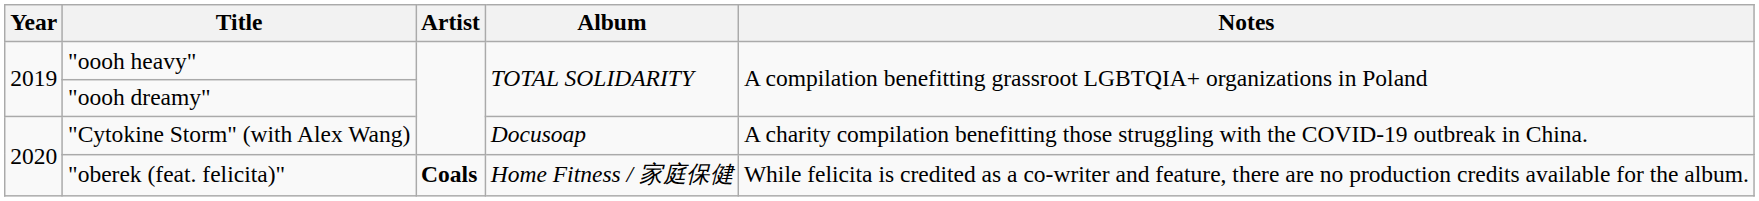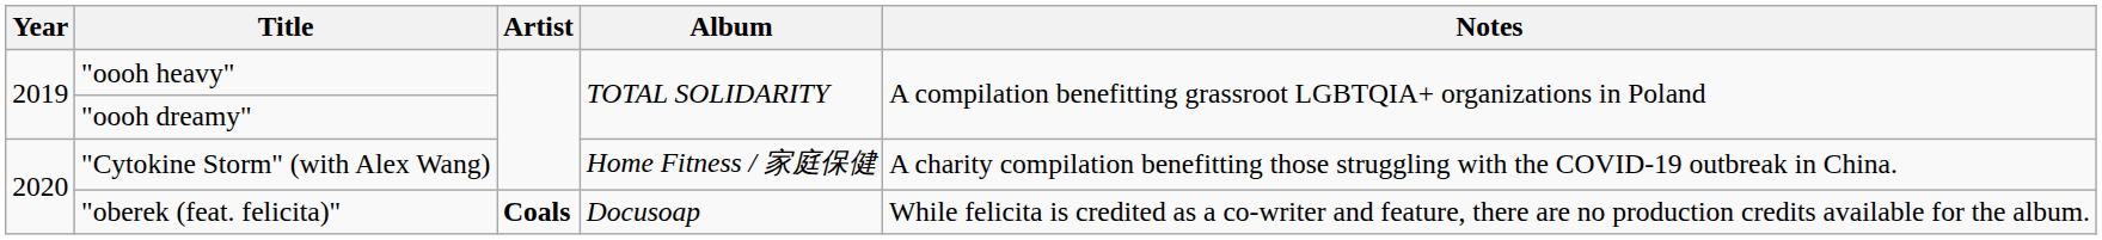"Cytokine Storm" (with Alex Wang) | Album: Docusoap -> Home Fitness / 家庭保健
"oberek (feat. felicita)" | Album: Home Fitness / 家庭保健 -> Docusoap
